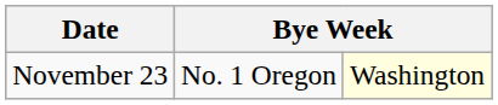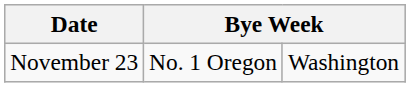November 23 | column 3: lightyellow background -> no background
